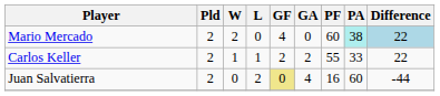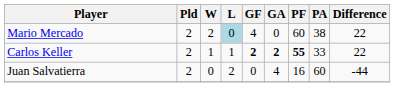Mario Mercado | L: no background -> lightblue background
Mario Mercado | PA: paleturquoise background -> no background
Mario Mercado | Difference: lightblue background -> no background
Carlos Keller | GF: normal -> bold
Carlos Keller | GA: normal -> bold
Carlos Keller | PF: normal -> bold
Juan Salvatierra | GF: khaki background -> no background
